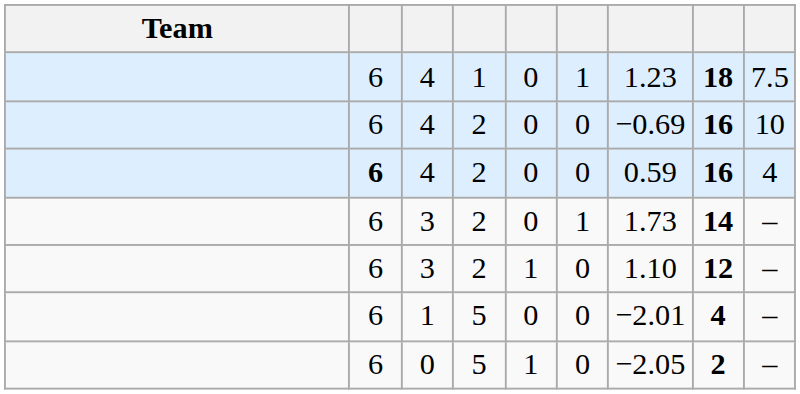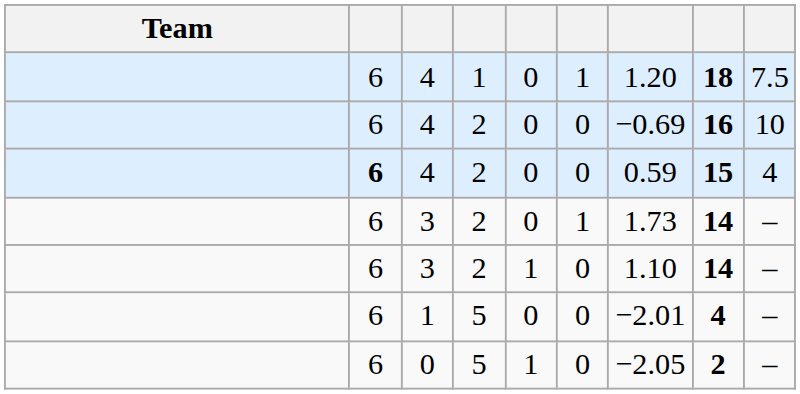row 2 | column 7: 1.23 -> 1.20
row 4 | column 8: 16 -> 15
row 6 | column 8: 12 -> 14
